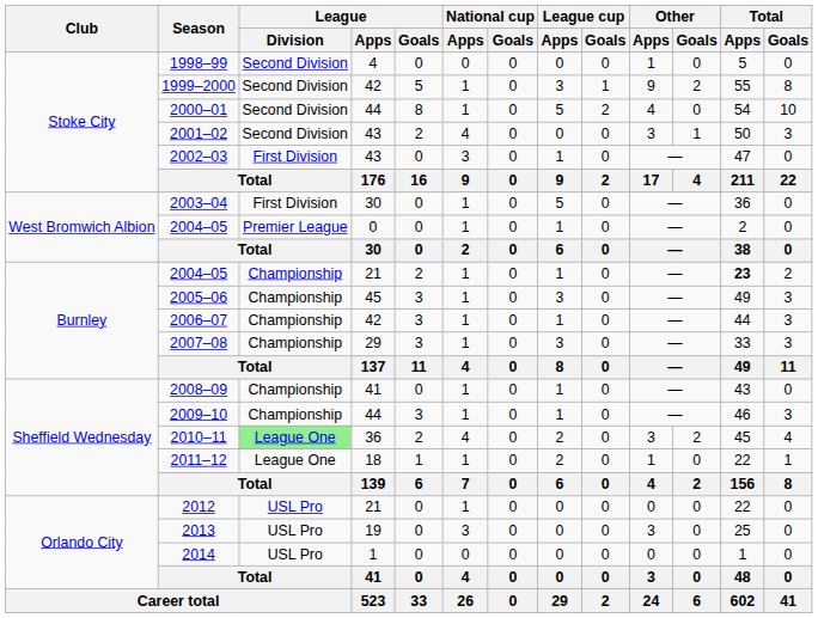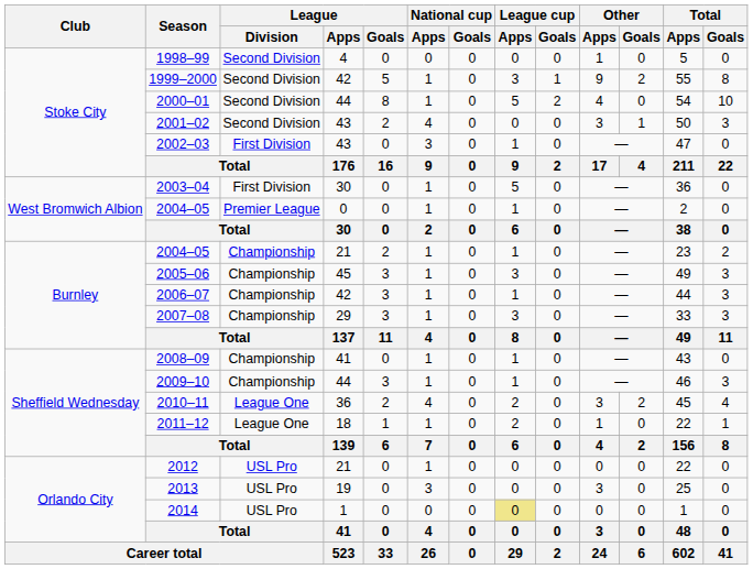2004–05 / 21 | Total / Apps: bold -> normal
2010–11 | League / Division: lightgreen background -> no background
2014 | League cup / Apps: no background -> khaki background
